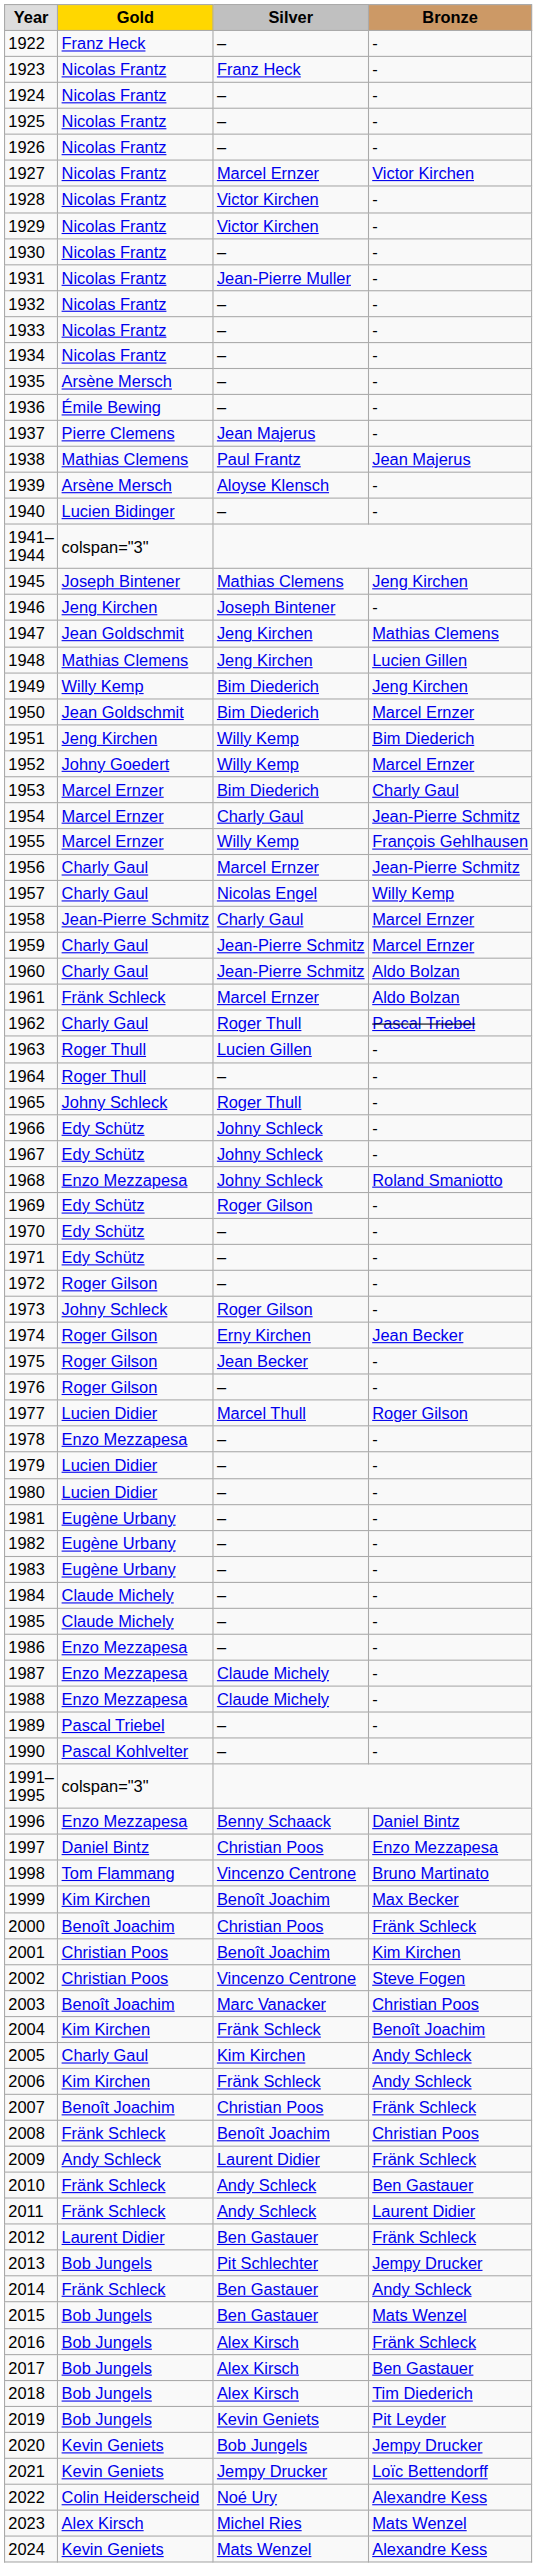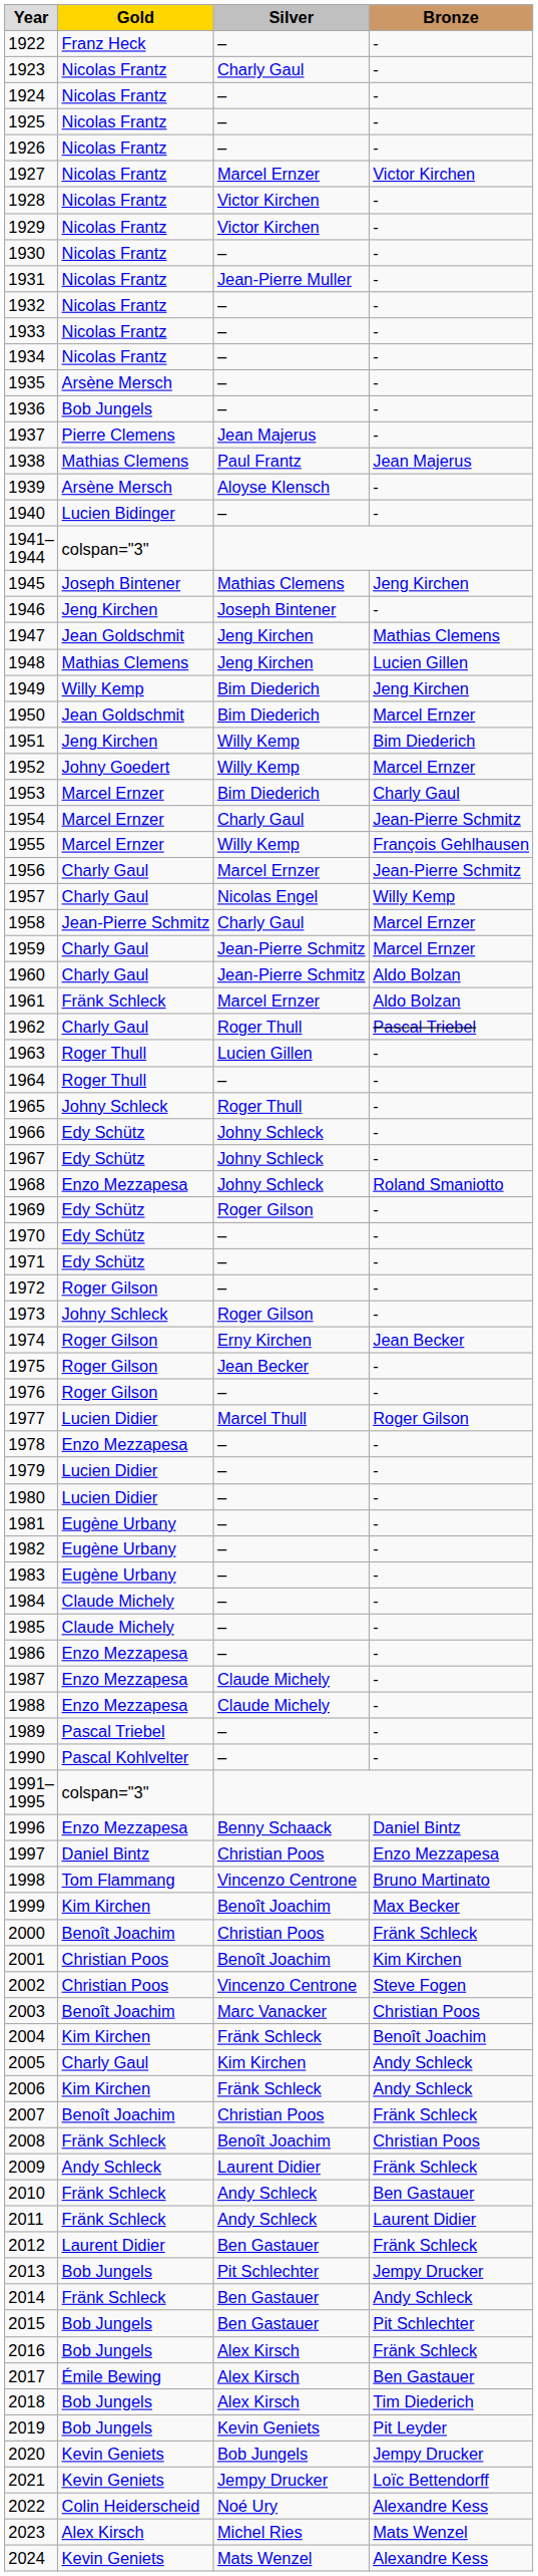1923 | column 3: Franz Heck -> Charly Gaul
1936 | column 2: Émile Bewing -> Bob Jungels
2015 | column 4: Mats Wenzel -> Pit Schlechter
2017 | column 2: Bob Jungels -> Émile Bewing
